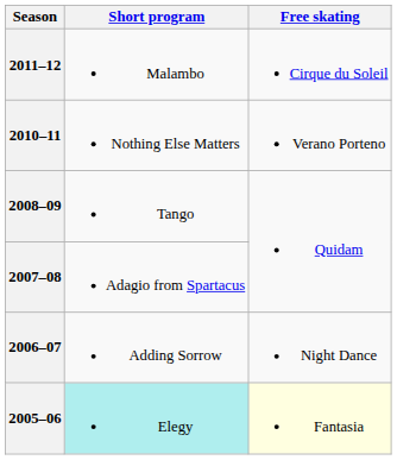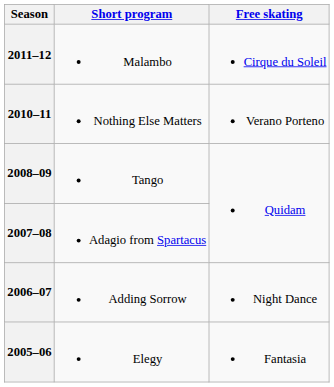2005–06 | Short program: paleturquoise background -> no background
2005–06 | Free skating: lightyellow background -> no background
